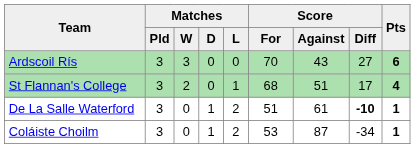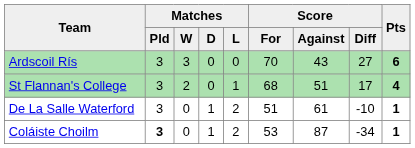De La Salle Waterford | Score / Diff: bold -> normal
Coláiste Choilm | Matches / Pld: normal -> bold
